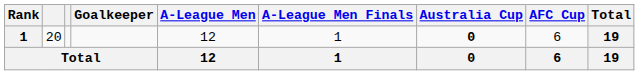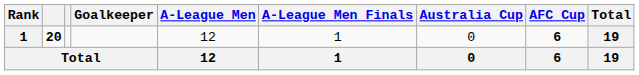row 2 | column 2: normal -> bold
row 2 | Australia Cup: bold -> normal
row 2 | AFC Cup: normal -> bold
